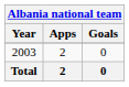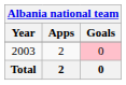2003 | Goals: no background -> pink background
